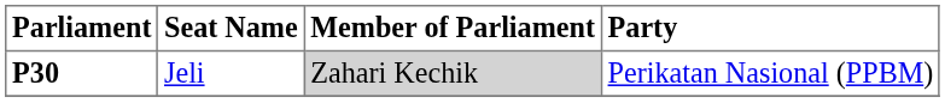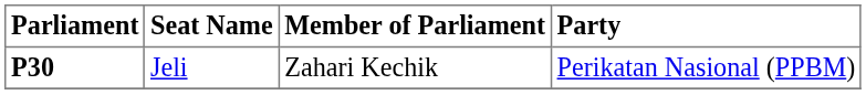P30 | Member of Parliament: lightgrey background -> no background
